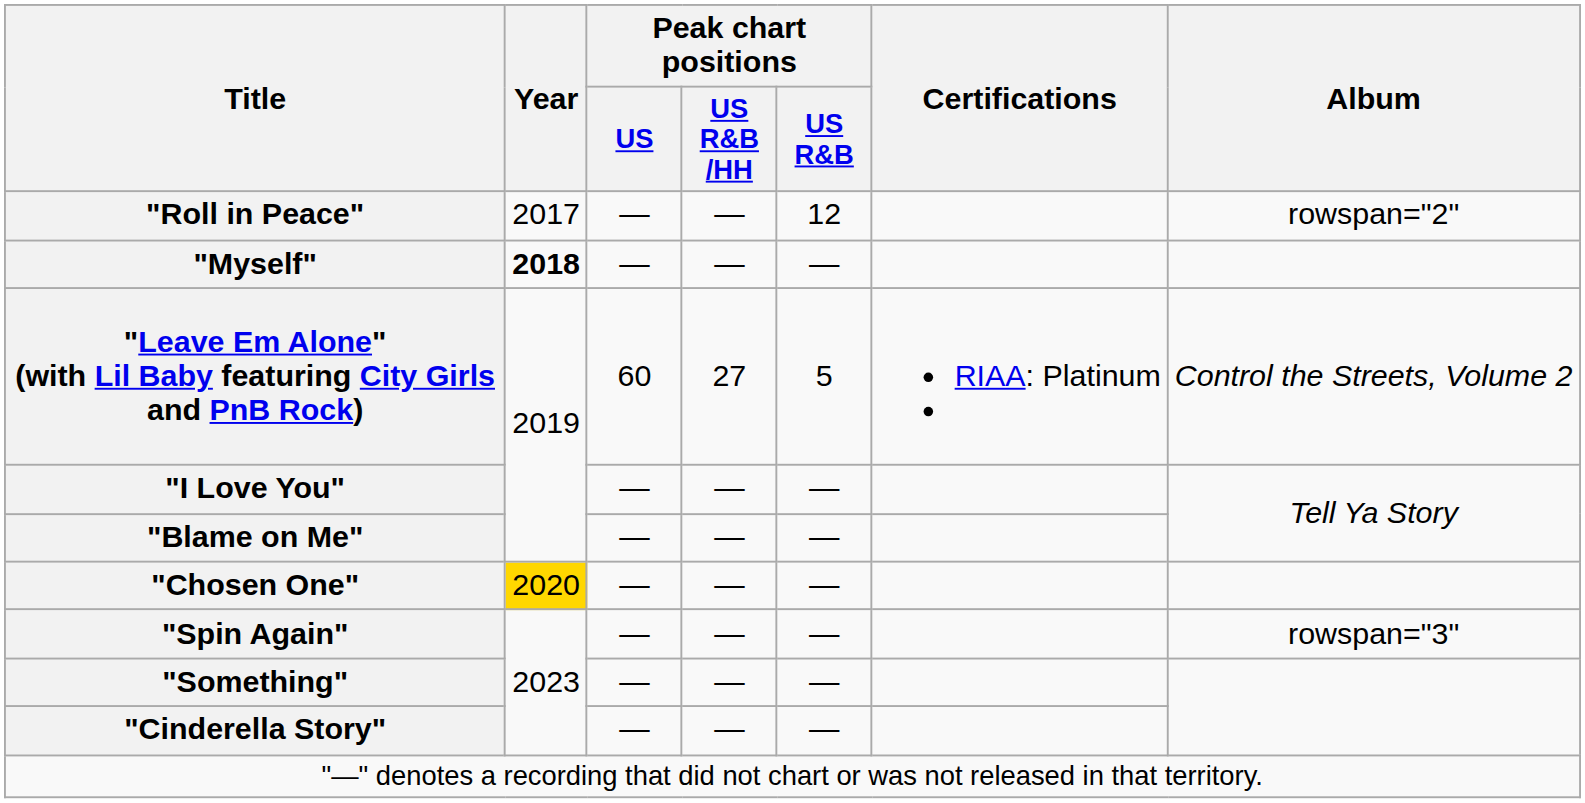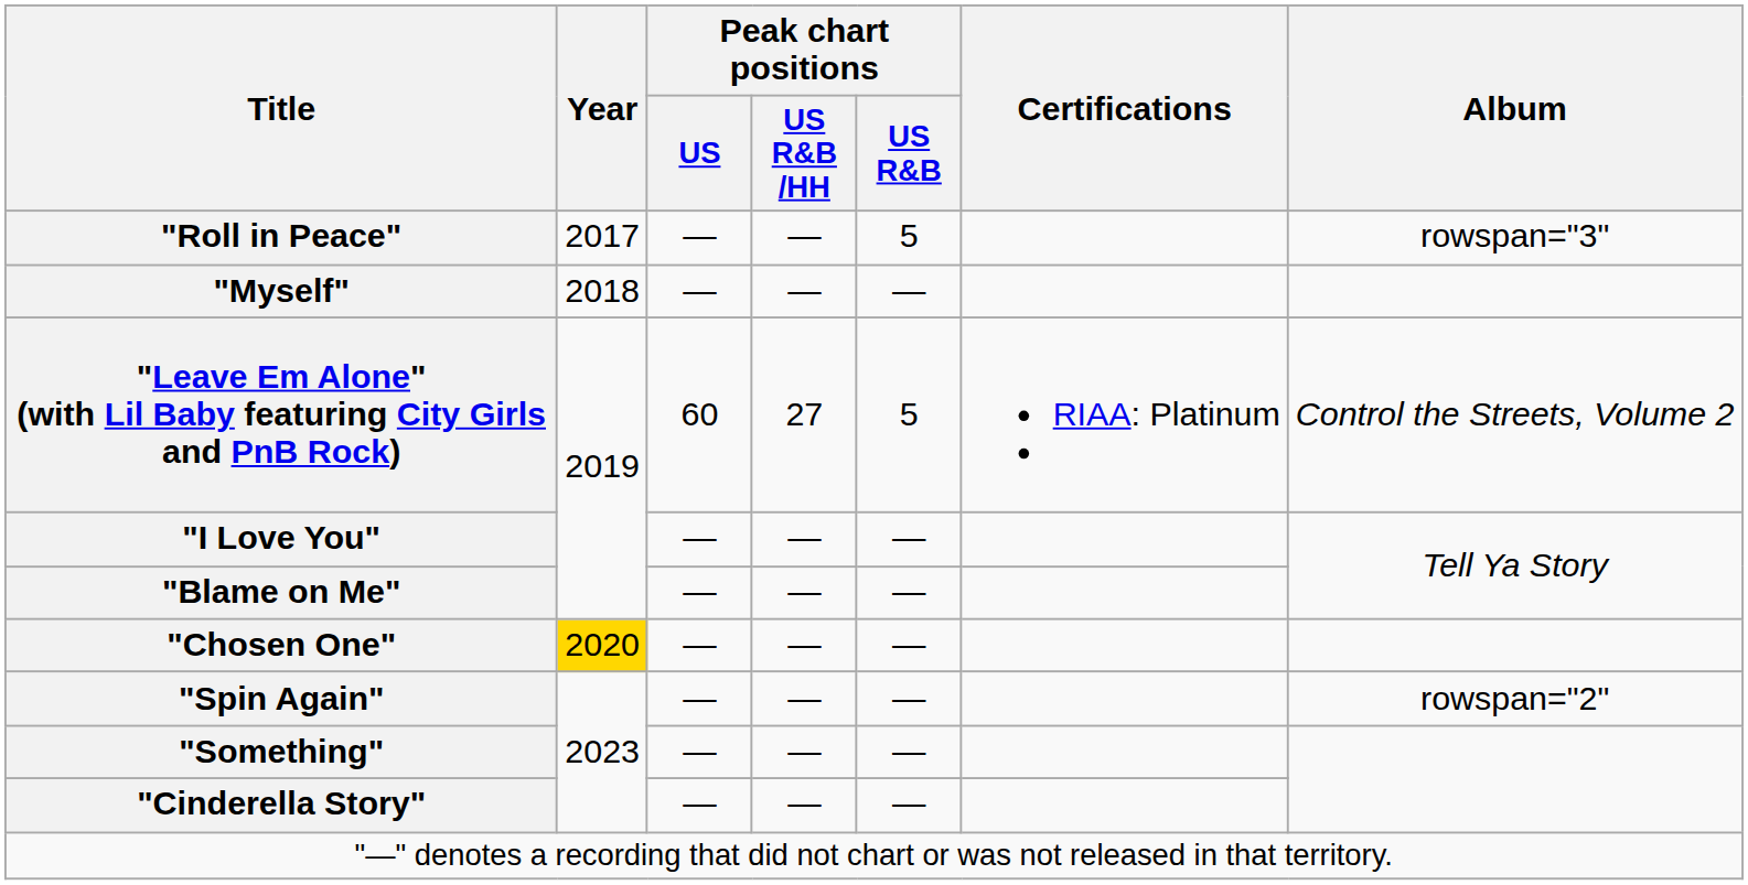"Roll in Peace" | Peak chart positions / US R&B: 12 -> 5
"Roll in Peace" | Album: rowspan="2" -> rowspan="3"
"Myself" | Year: bold -> normal
"Spin Again" | Album: rowspan="3" -> rowspan="2"
